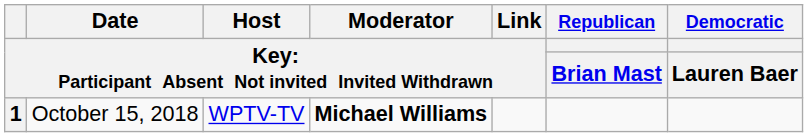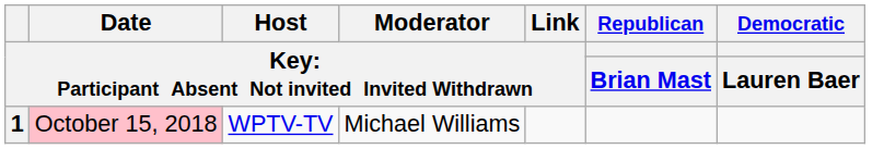1 | column 2: no background -> pink background
1 | column 4: bold -> normal
